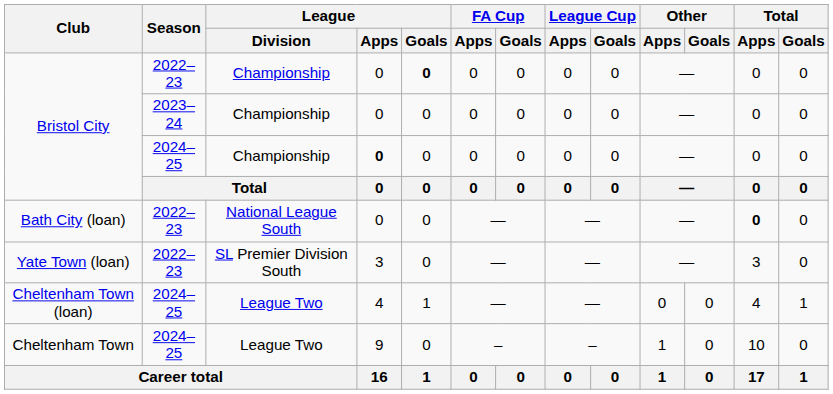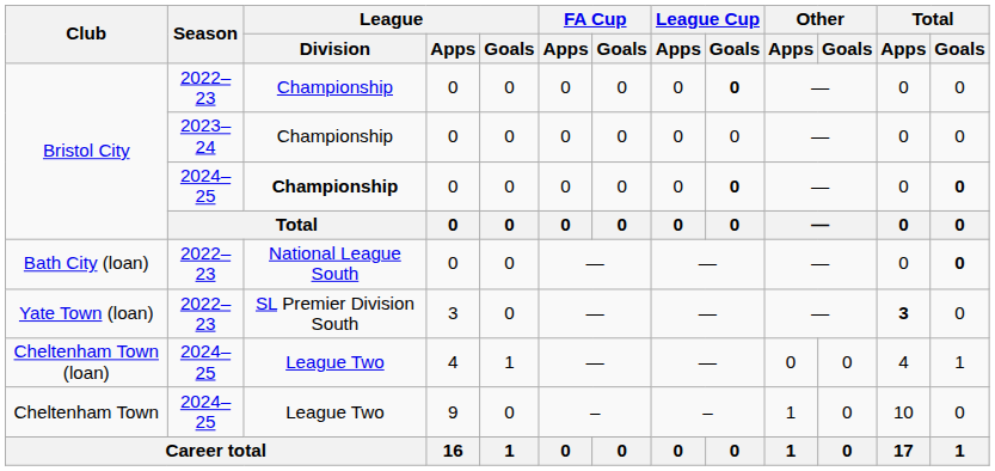Bristol City / 2022–23 | League / Goals: bold -> normal
Bristol City / 2022–23 | League Cup / Goals: normal -> bold
Bristol City / 2024–25 | League / Division: normal -> bold
Bristol City / 2024–25 | League / Apps: bold -> normal
Bristol City / 2024–25 | League Cup / Goals: normal -> bold
Bristol City / 2024–25 | Total / Goals: normal -> bold
Bath City (loan) | Total / Apps: bold -> normal
Bath City (loan) | Total / Goals: normal -> bold
Yate Town (loan) | Total / Apps: normal -> bold
